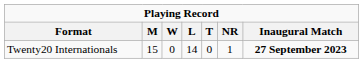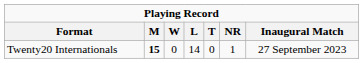Twenty20 Internationals | M: normal -> bold
Twenty20 Internationals | Inaugural Match: bold -> normal
